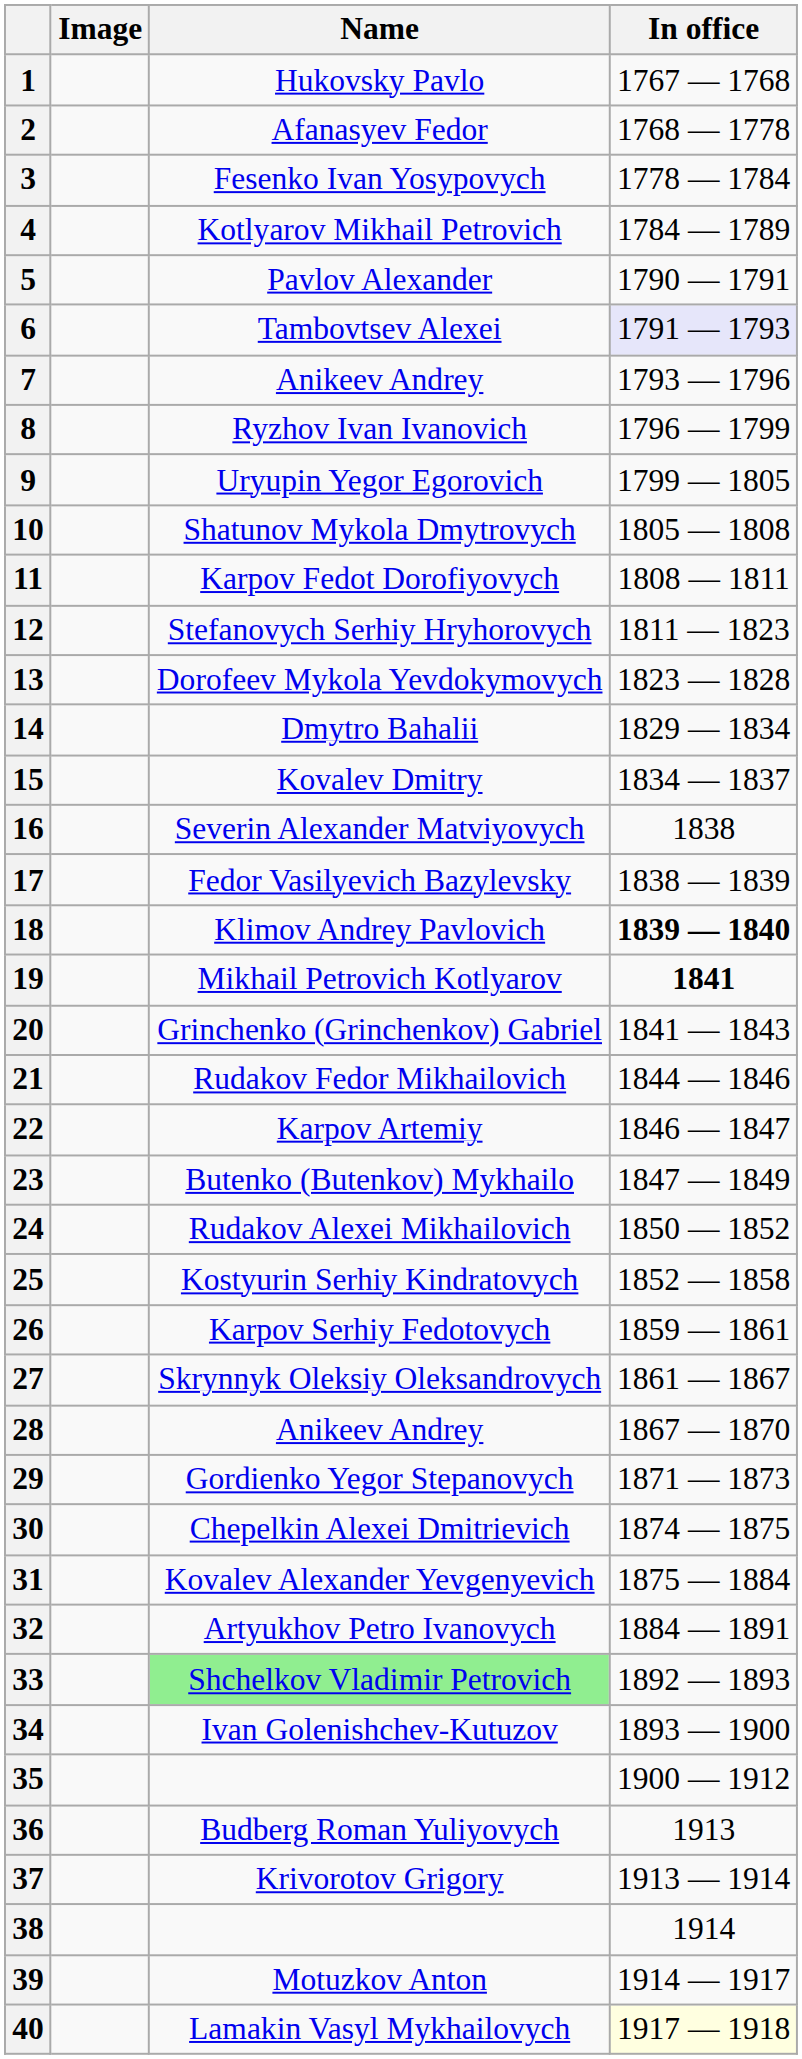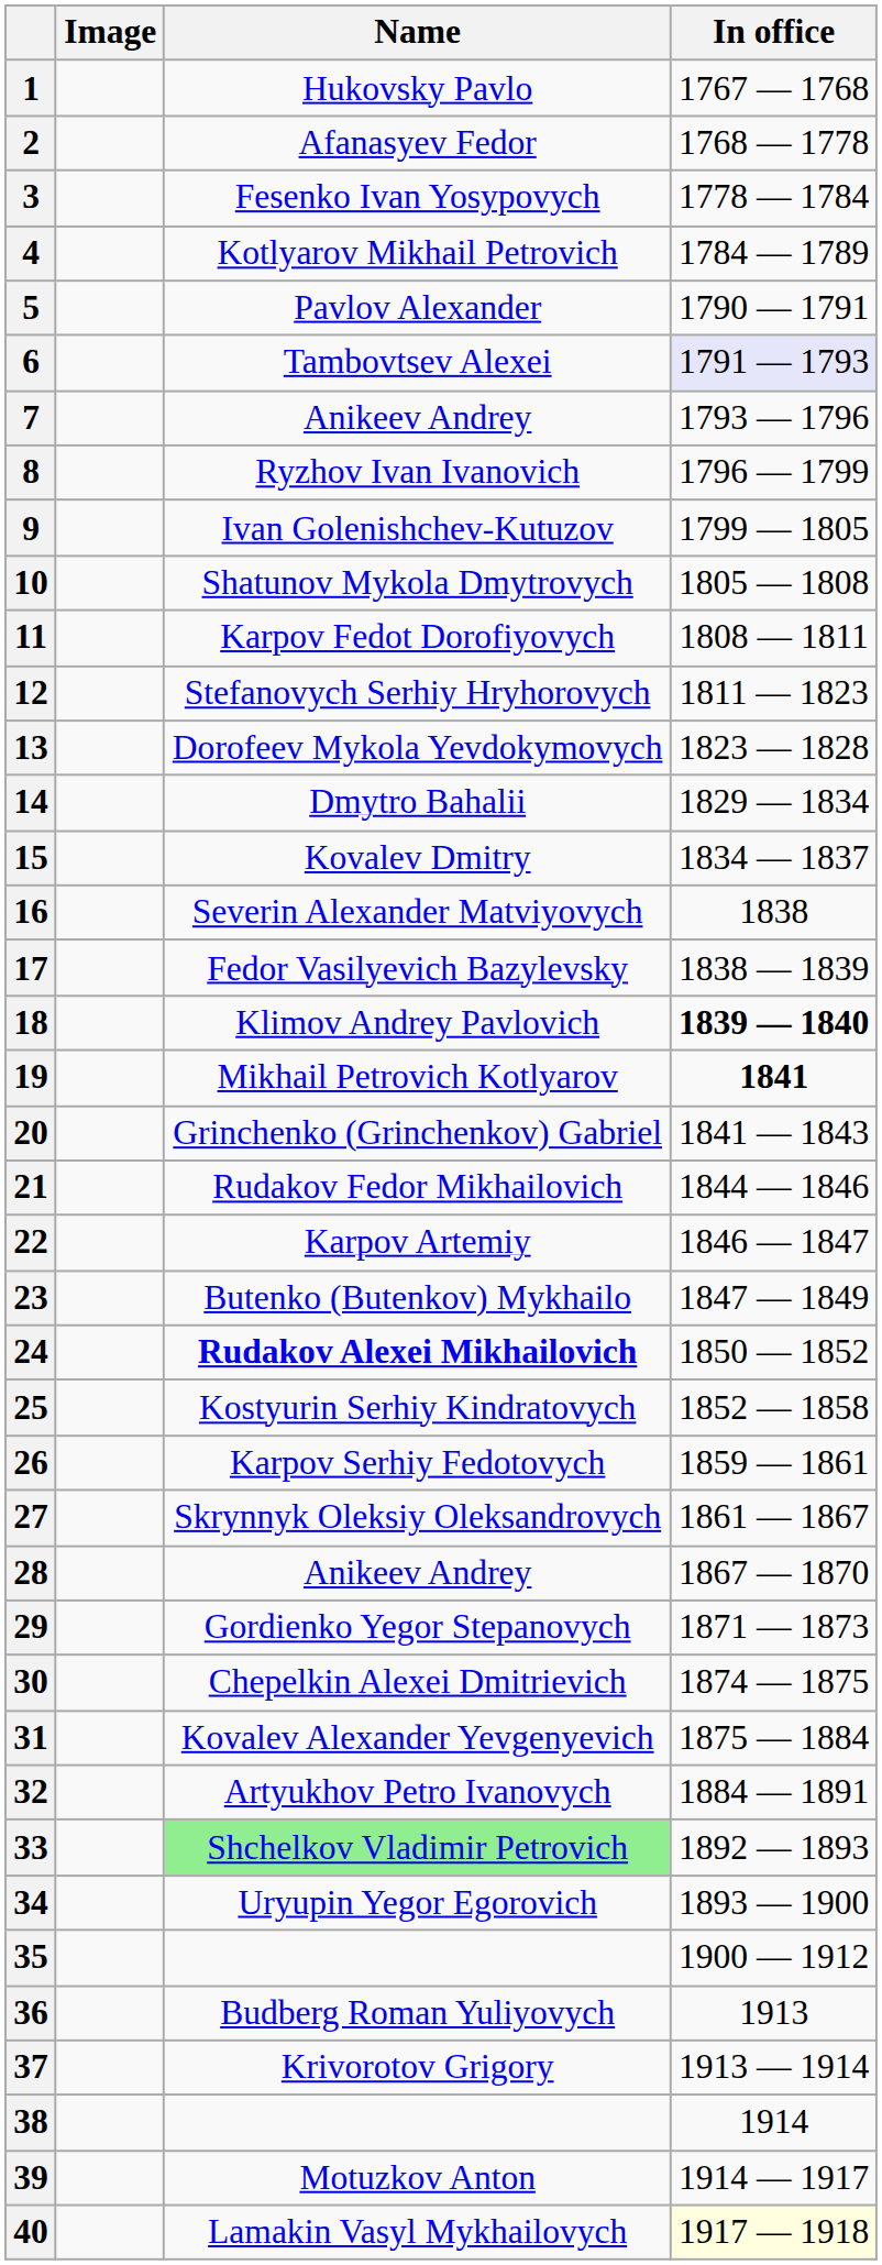9 | Name: Uryupin Yegor Egorovich -> Ivan Golenishchev-Kutuzov
24 | Name: normal -> bold
34 | Name: Ivan Golenishchev-Kutuzov -> Uryupin Yegor Egorovich
